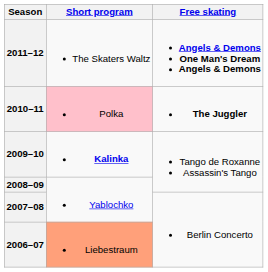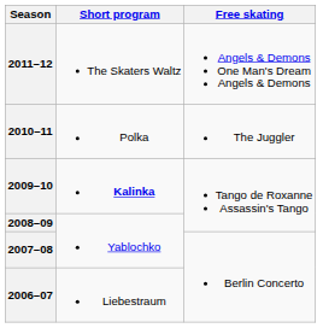2011–12 | Free skating: bold -> normal
2010–11 | Short program: pink background -> no background
2010–11 | Free skating: bold -> normal
2006–07 | Short program: lightsalmon background -> no background
